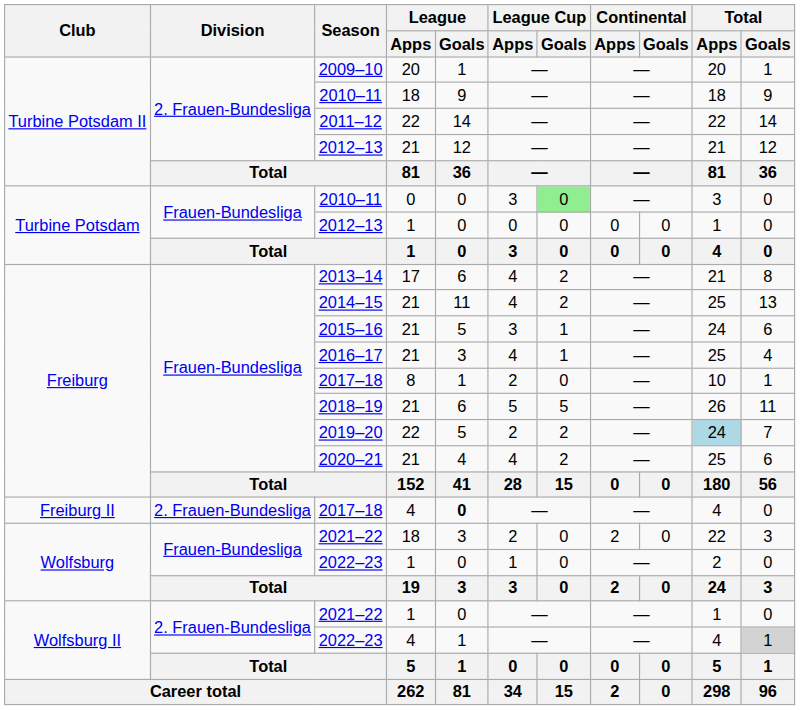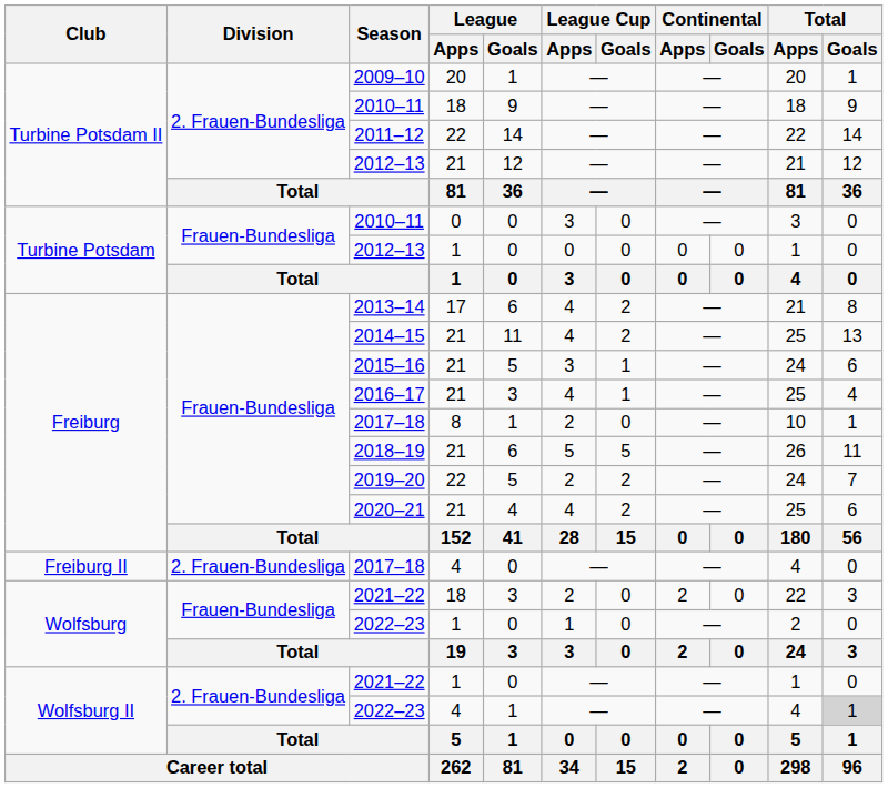2010–11 / 0 | League Cup / Goals: lightgreen background -> no background
2019–20 | Total / Apps: lightblue background -> no background
2017–18 / 4 | League / Goals: bold -> normal
